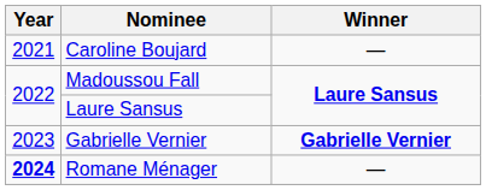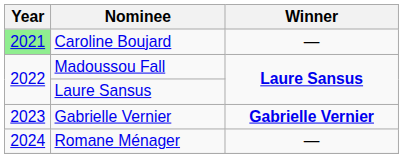Caroline Boujard | Year: no background -> lightgreen background
Romane Ménager | Year: bold -> normal
